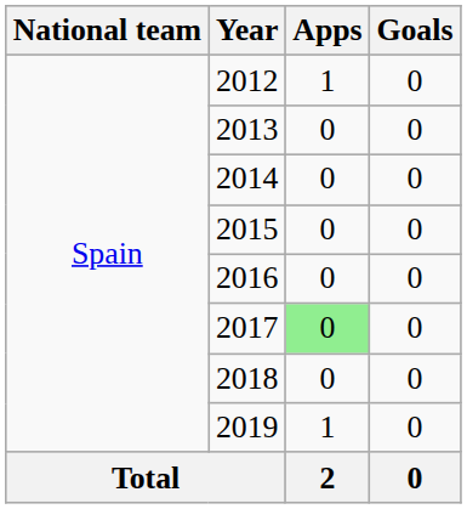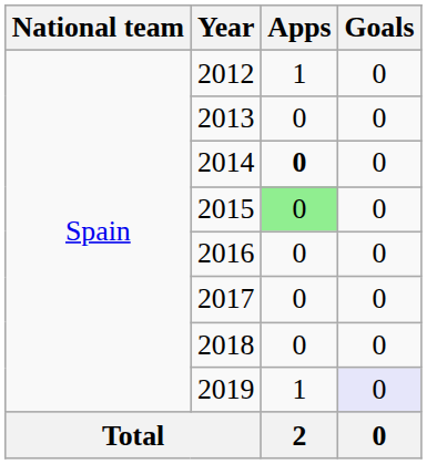2014 | Apps: normal -> bold
2015 | Apps: no background -> lightgreen background
2017 | Apps: lightgreen background -> no background
2019 | Goals: no background -> lavender background
